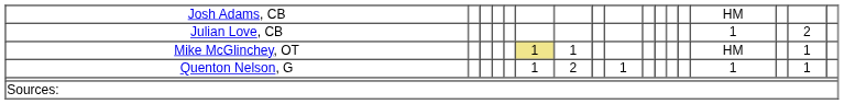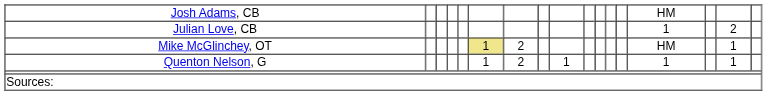Mike McGlinchey, OT | column 7: 1 -> 2
